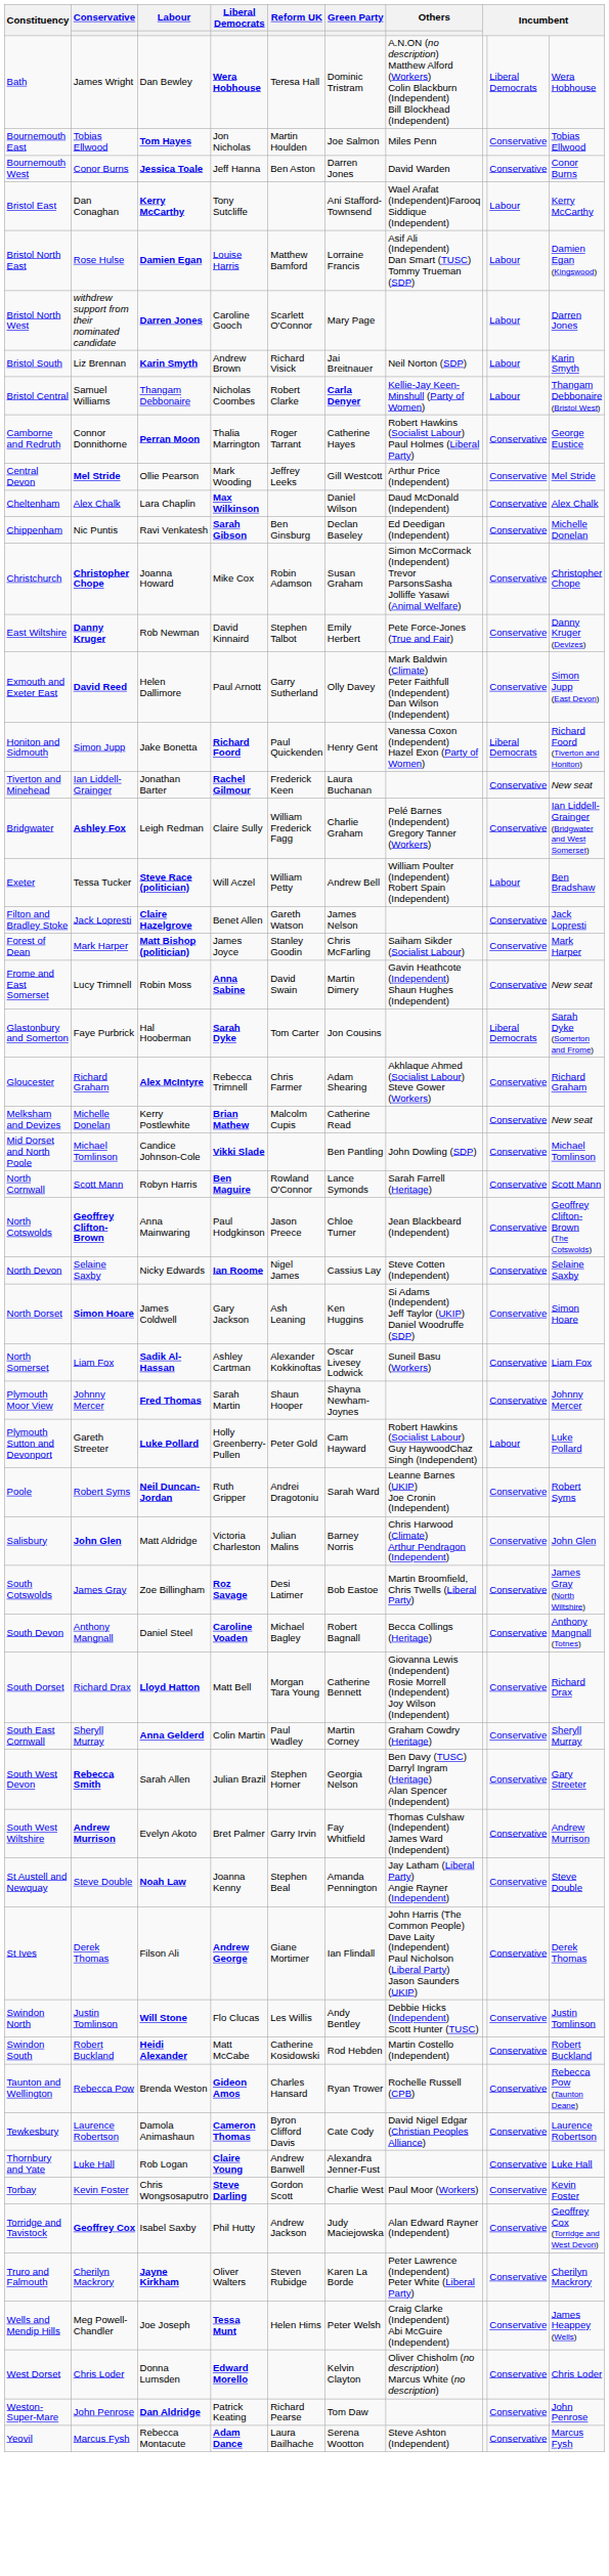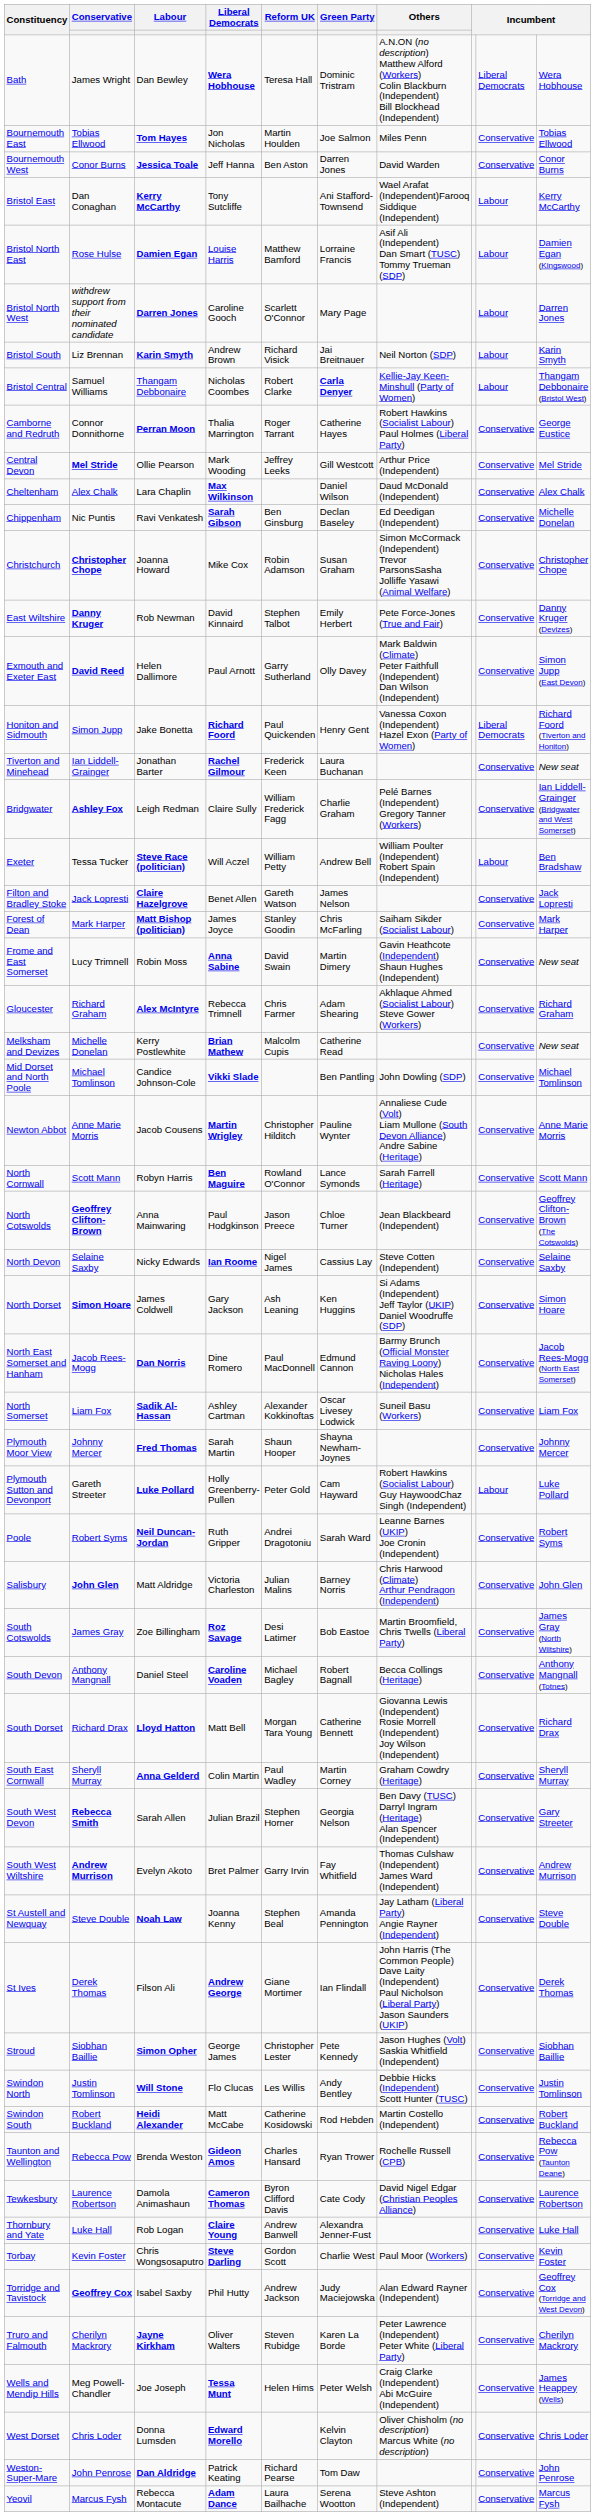- row: Glastonbury and Somerton | Faye Purbrick | Hal Hooberman | Sarah Dyke | Tom Carter | Jon Cousins | Liberal Democrats | Sarah Dyke (Somerton and Frome)
+ row: Newton Abbot | Anne Marie Morris | Jacob Cousens | Martin Wrigley | Christopher Hilditch | Pauline Wynter | Annaliese Cude (Volt) Liam Mullone (South Devon Alliance) Andre Sabine (Heritage) | Conservative | Anne Marie Morris
+ row: North East Somerset and Hanham | Jacob Rees-Mogg | Dan Norris | Dine Romero | Paul MacDonnell | Edmund Cannon | Barmy Brunch (Official Monster Raving Loony) Nicholas Hales (Independent) | Conservative | Jacob Rees-Mogg (North East Somerset)
+ row: Stroud | Siobhan Baillie | Simon Opher | George James | Christopher Lester | Pete Kennedy | Jason Hughes (Volt) Saskia Whitfield (Independent) | Conservative | Siobhan Baillie
